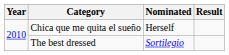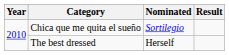Chica que me quita el sueño | Nominated: Herself -> Sortilegio
The best dressed | Nominated: Sortilegio -> Herself
